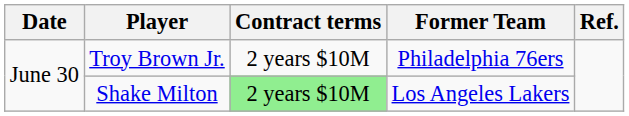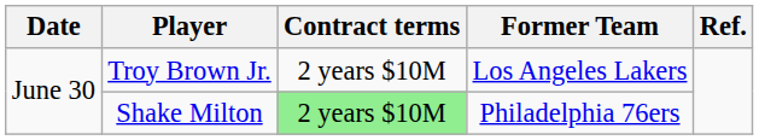Troy Brown Jr. | Former Team: Philadelphia 76ers -> Los Angeles Lakers
Shake Milton | Former Team: Los Angeles Lakers -> Philadelphia 76ers
